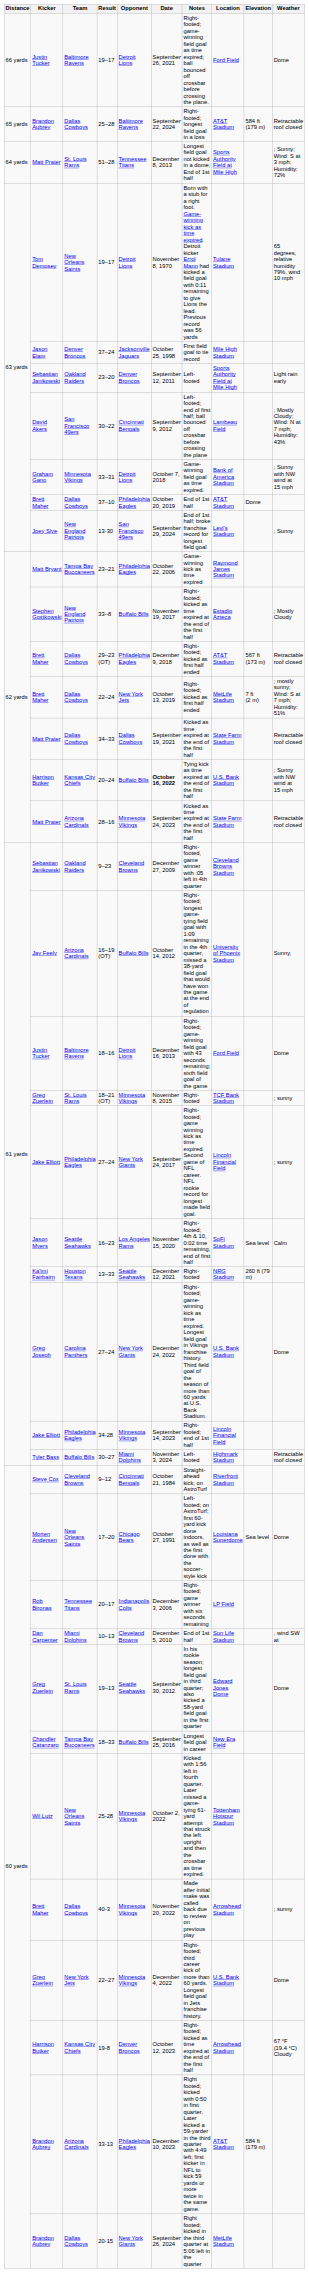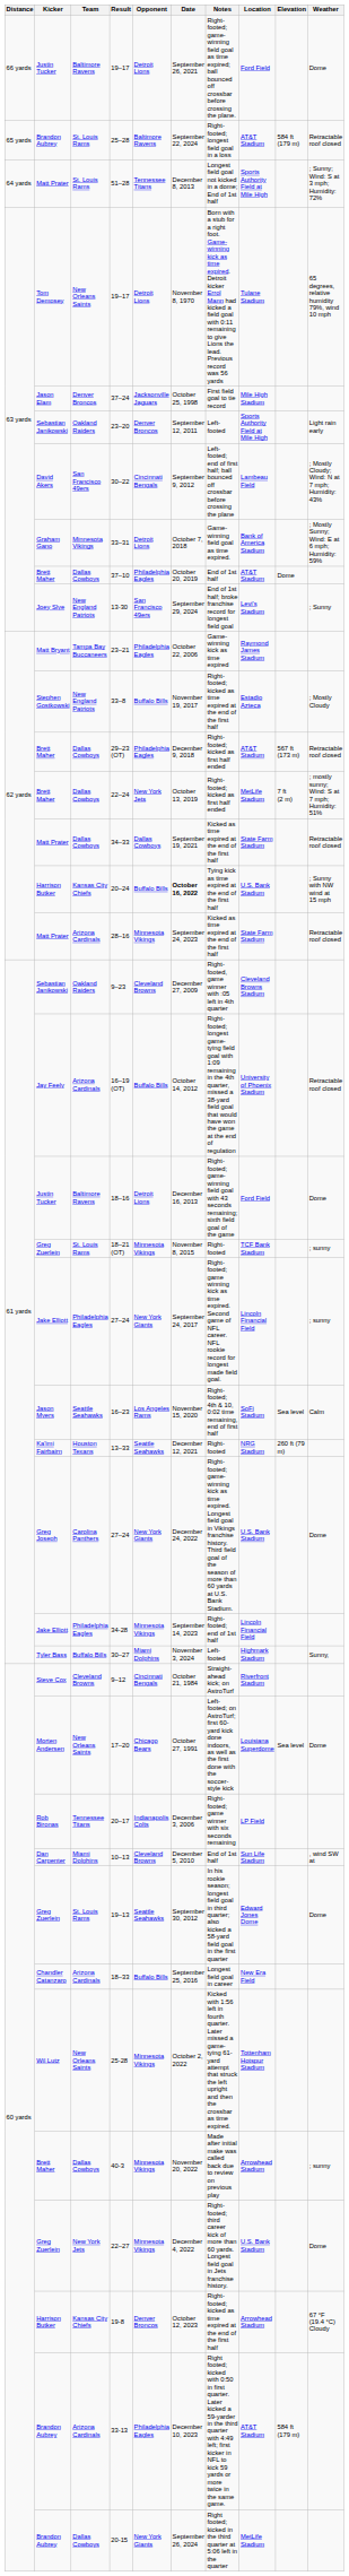25–28 | Team: Dallas Cowboys -> St. Louis Rams
33–31 | Weather: ; Sunny with NW wind at 15 mph -> ; Mostly Sunny; Wind: E at 6 mph; Humidity: 59%
16–19 (OT) | Weather: Sunny, -> Retractable roof closed
30–27 | Weather: Retractable roof closed -> Sunny,
18–33 | Team: Tampa Bay Buccaneers -> Arizona Cardinals
